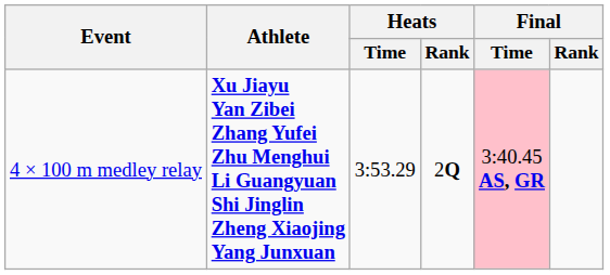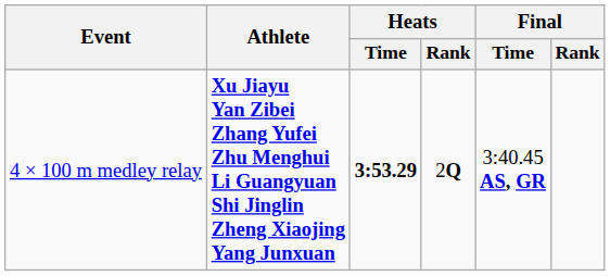4 × 100 m medley relay | Heats / Time: normal -> bold
4 × 100 m medley relay | Final / Time: pink background -> no background
